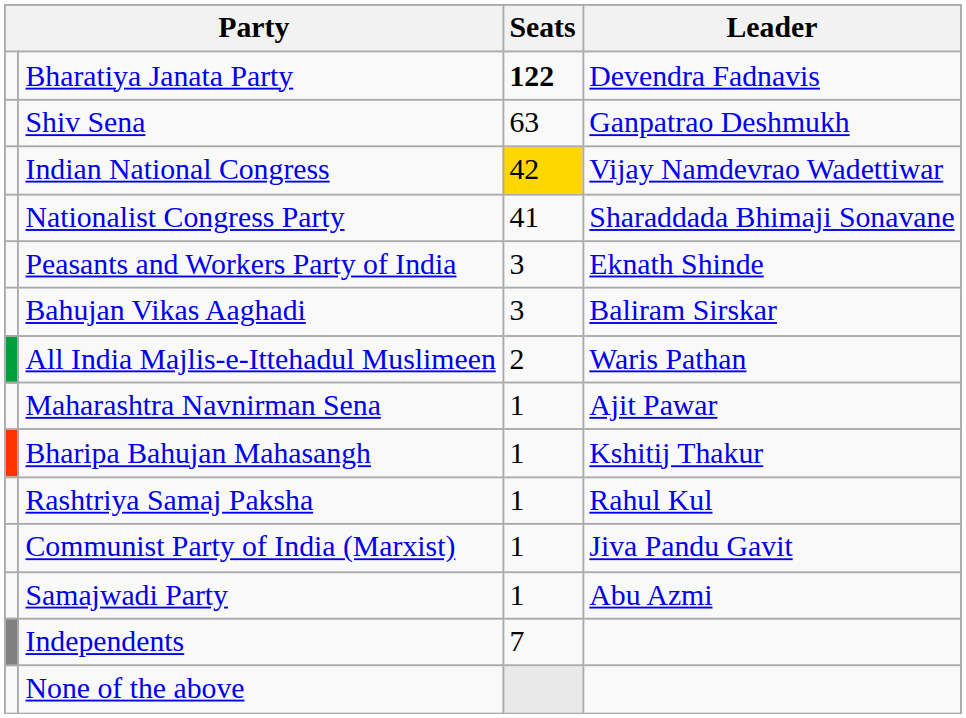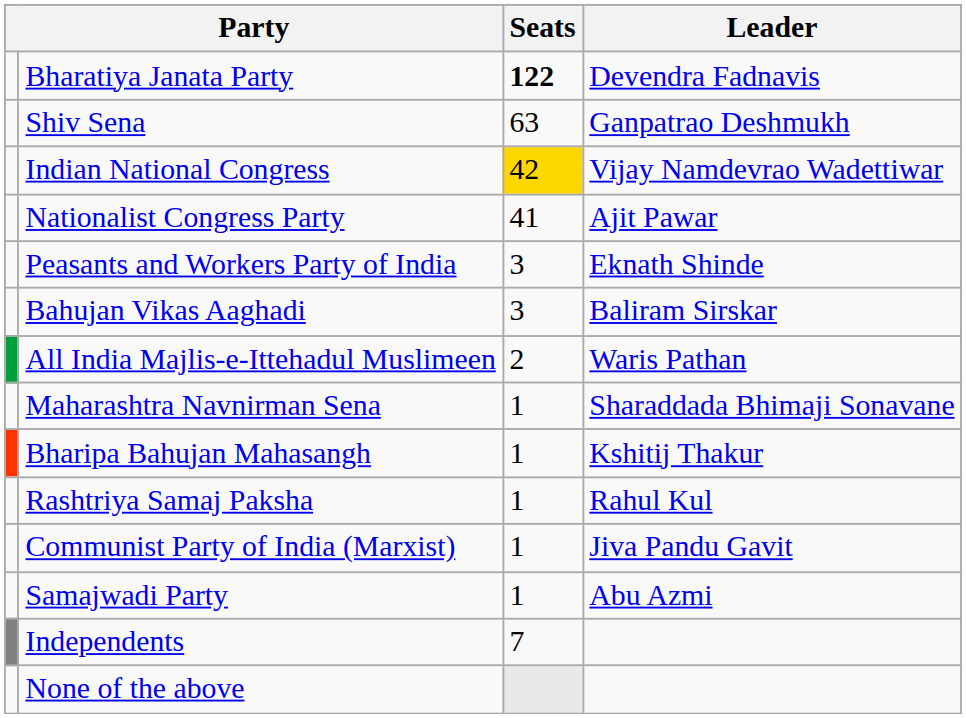Nationalist Congress Party | Leader: Sharaddada Bhimaji Sonavane -> Ajit Pawar
Maharashtra Navnirman Sena | Leader: Ajit Pawar -> Sharaddada Bhimaji Sonavane
